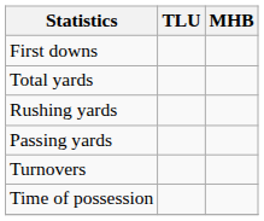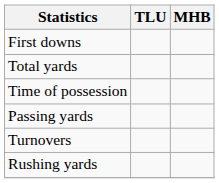rows swapped: Rushing yards <-> Time of possession
